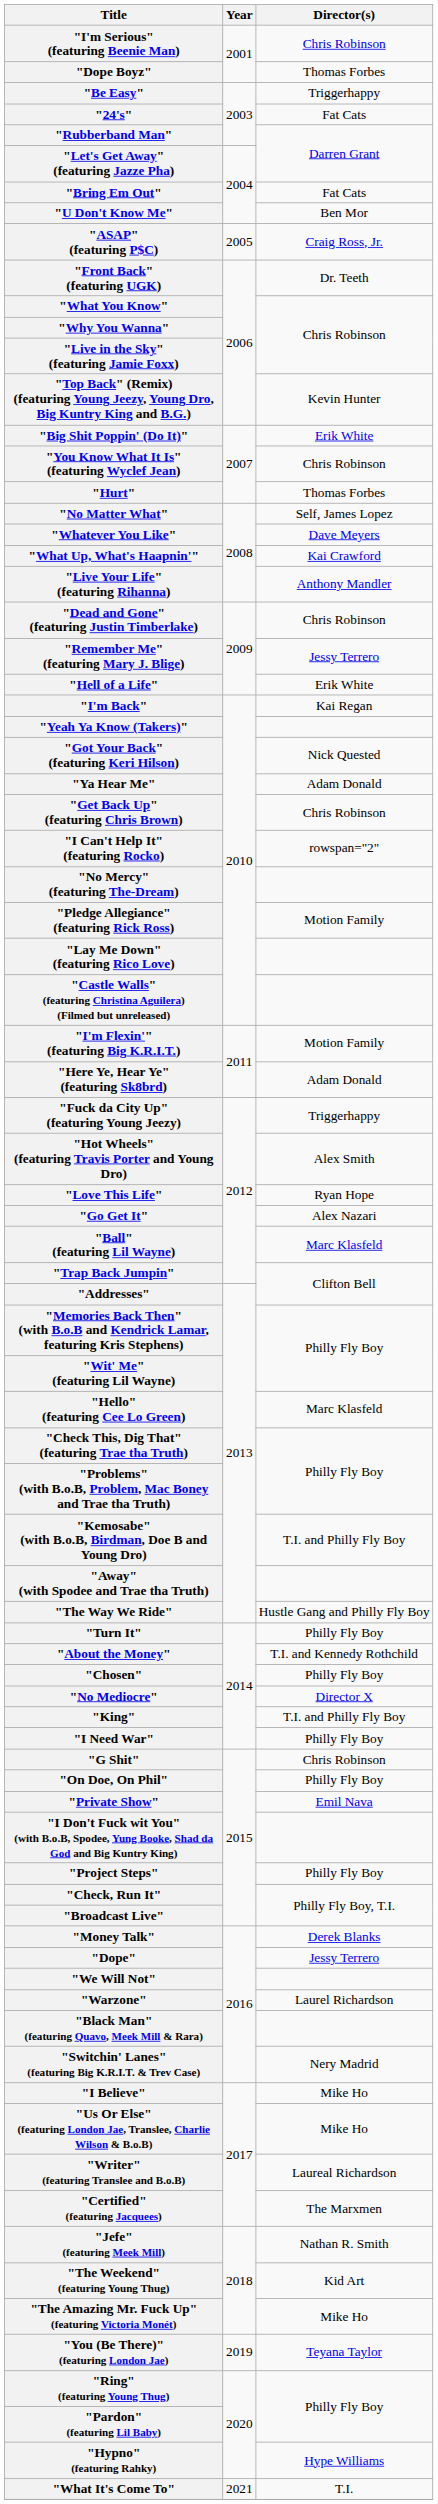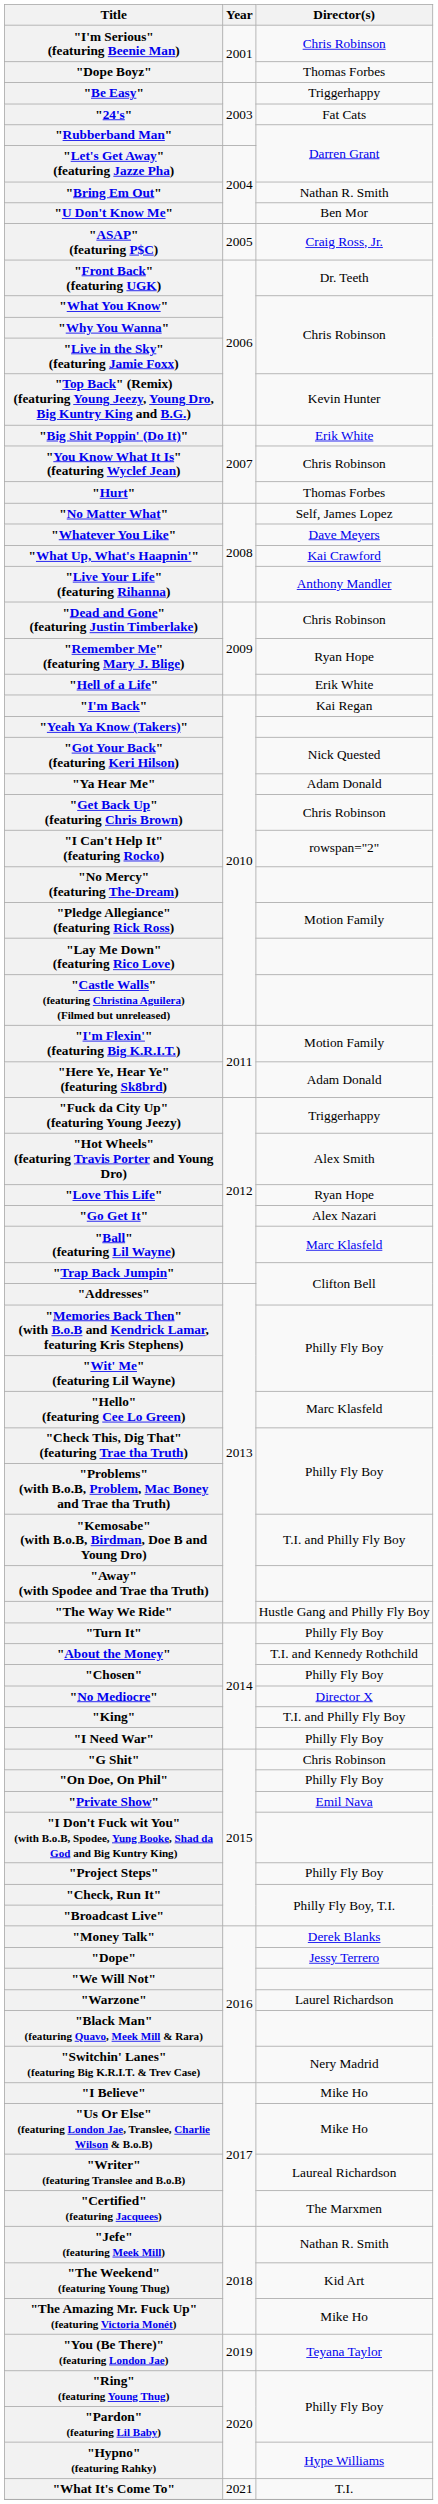"Bring Em Out" | Director(s): Fat Cats -> Nathan R. Smith
"Remember Me" (featuring Mary J. Blige) | Director(s): Jessy Terrero -> Ryan Hope
